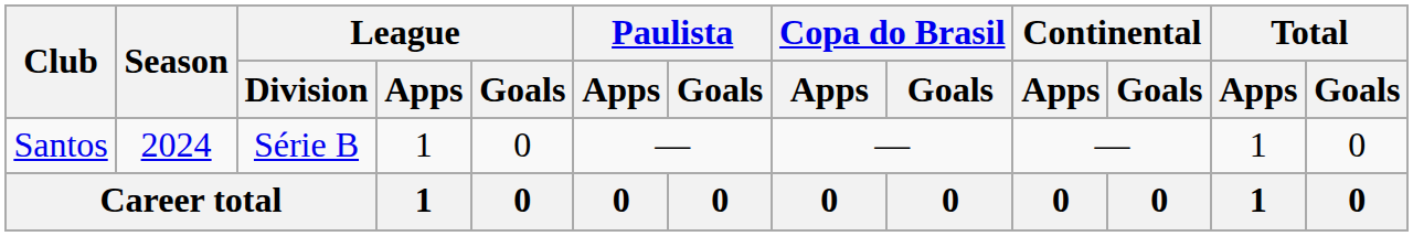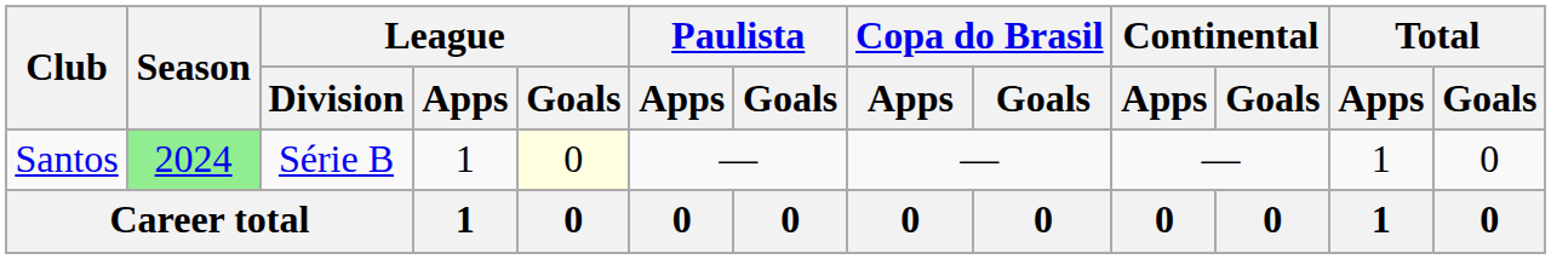Santos | Season: no background -> lightgreen background
Santos | League / Goals: no background -> lightyellow background
